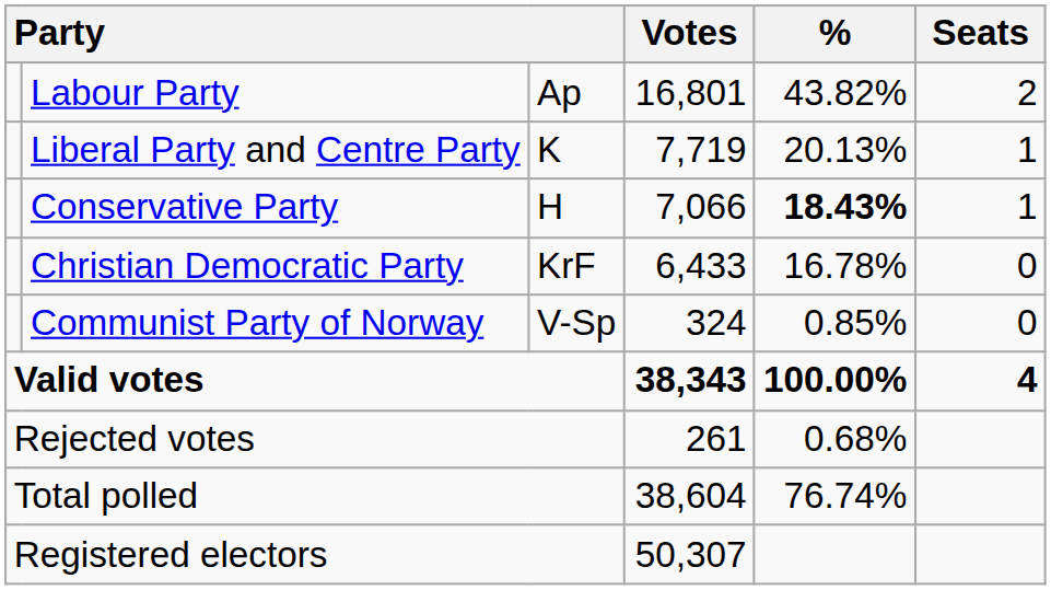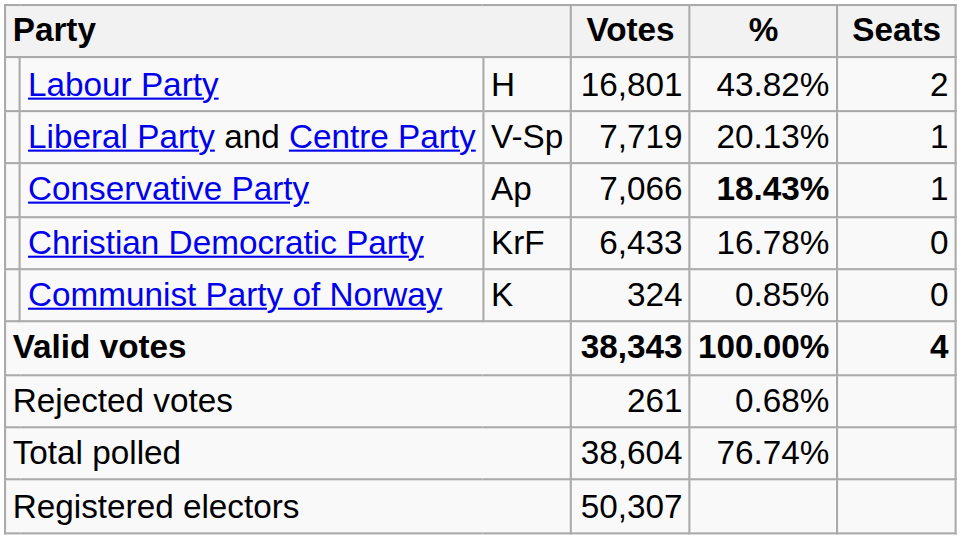Labour Party | column 3: Ap -> H
Liberal Party and Centre Party | column 3: K -> V-Sp
Conservative Party | column 3: H -> Ap
Communist Party of Norway | column 3: V-Sp -> K
